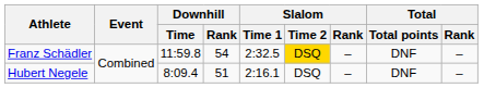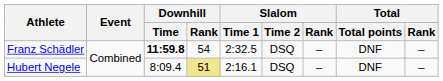row 3 | Downhill / Time: normal -> bold
row 3 | Slalom / Time 2: gold background -> no background
row 4 | Downhill / Rank: no background -> khaki background
